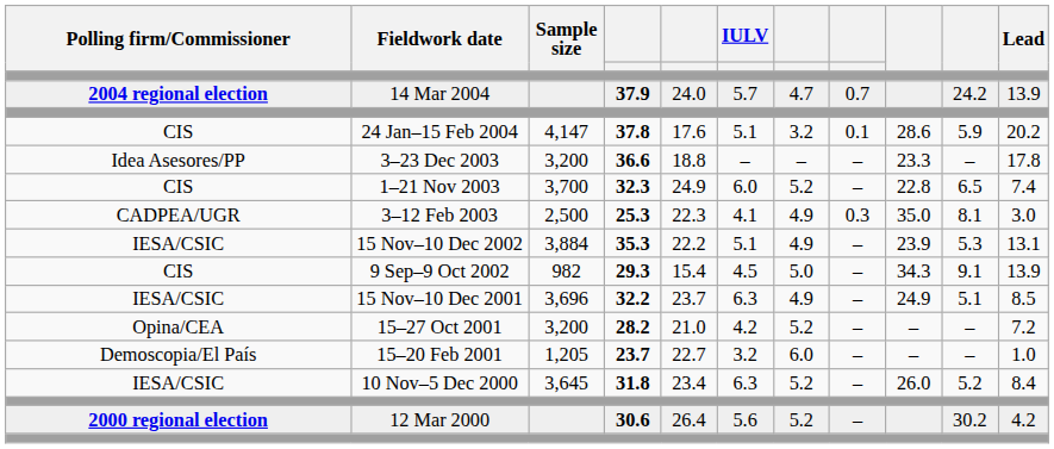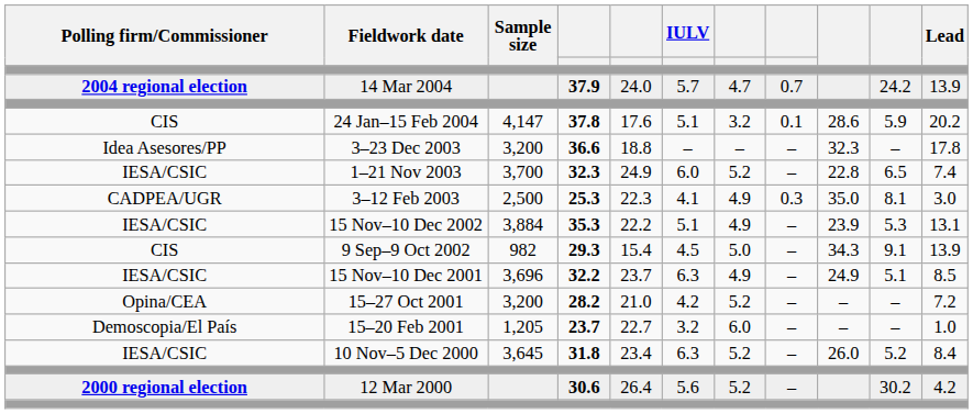3–23 Dec 2003 | column 9: 23.3 -> 32.3
1–21 Nov 2003 | Polling firm/Commissioner: CIS -> IESA/CSIC
